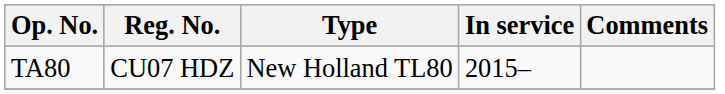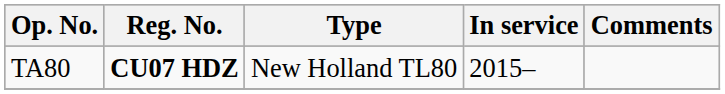TA80 | Reg. No.: normal -> bold
